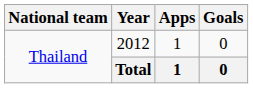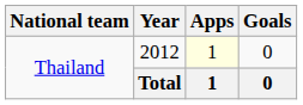Thailand / 2012 | Apps: no background -> lightyellow background
